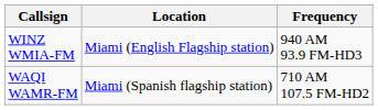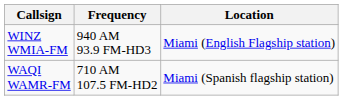columns swapped: Frequency <-> Location
